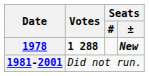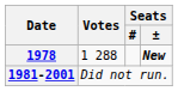1978 | Votes: bold -> normal
